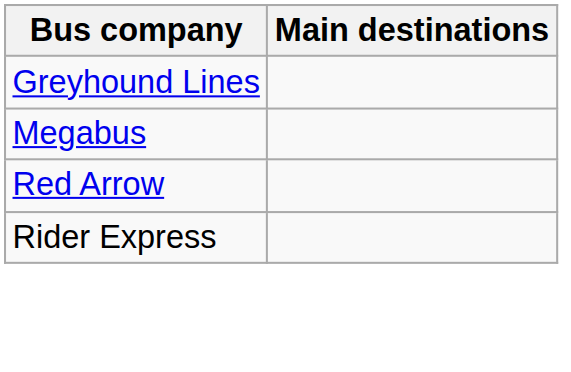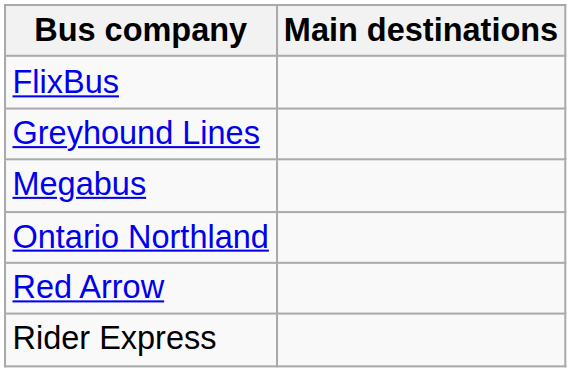+ row: FlixBus
+ row: Ontario Northland
